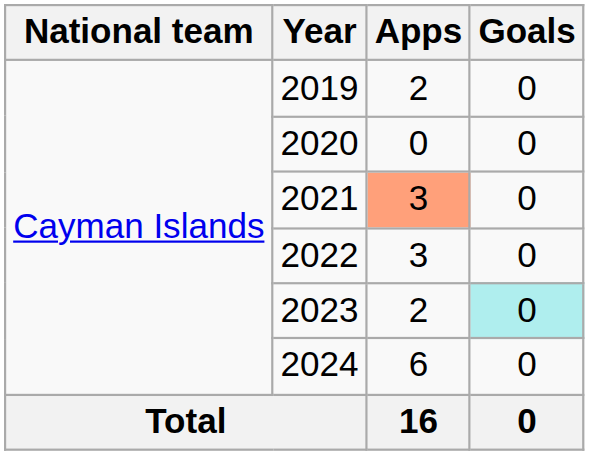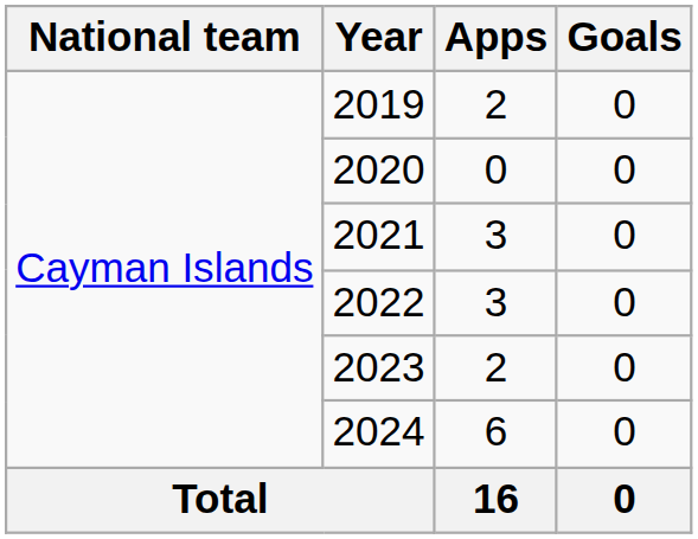2021 | Apps: lightsalmon background -> no background
2023 | Goals: paleturquoise background -> no background
